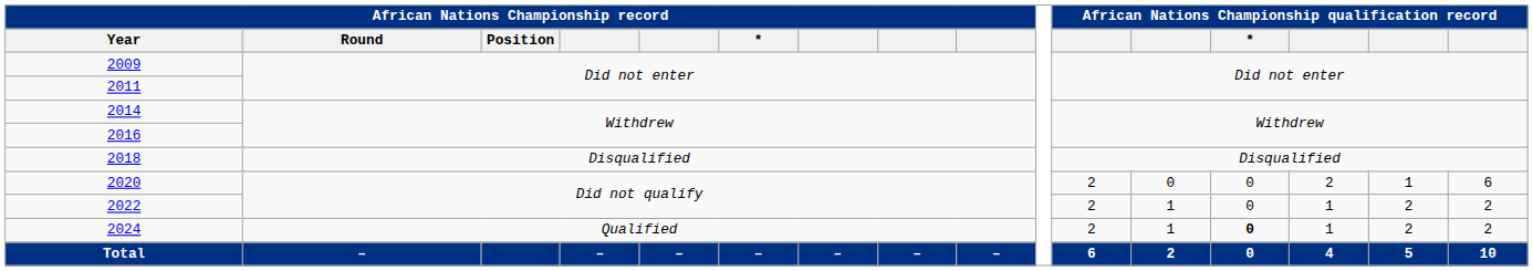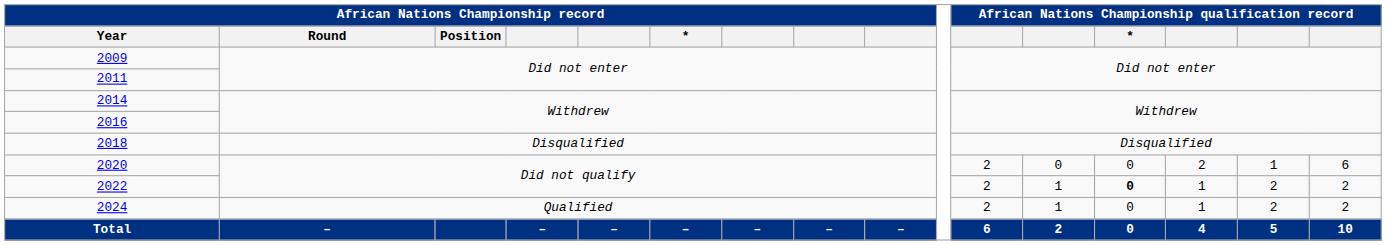2022 | African Nations Championship qualification record / *: normal -> bold
2024 | African Nations Championship qualification record / *: bold -> normal
